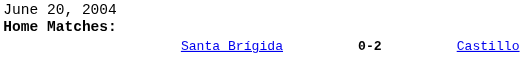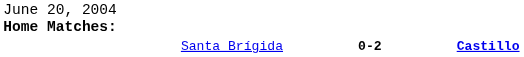Santa Brígida | column 3: normal -> bold
